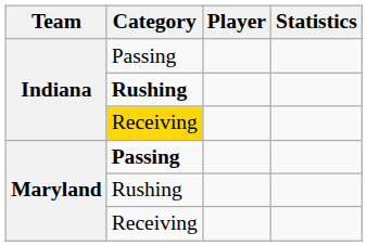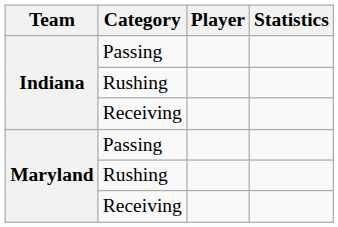Indiana / Rushing | Category: bold -> normal
Indiana / Receiving | Category: gold background -> no background
Maryland / Passing | Category: bold -> normal
